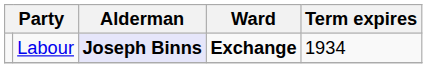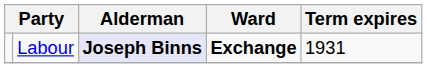Labour | Term expires: 1934 -> 1931
